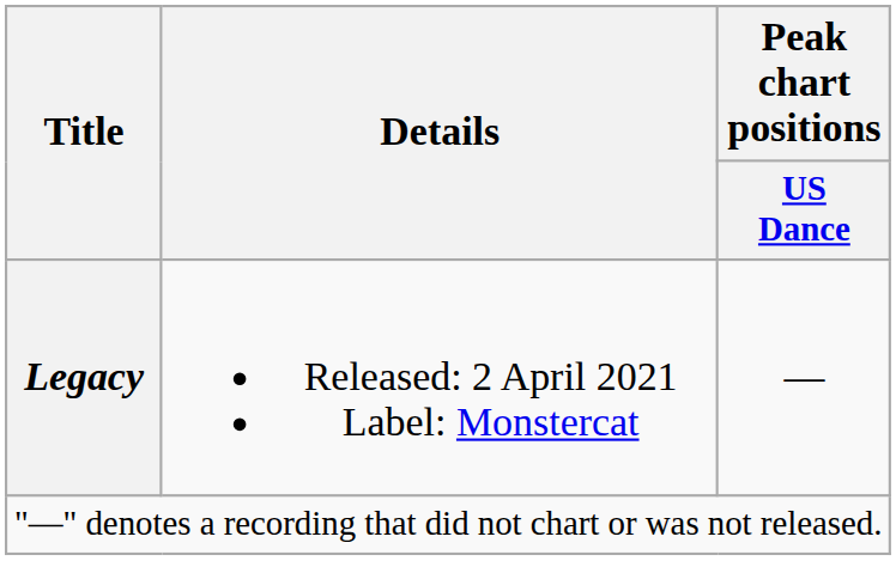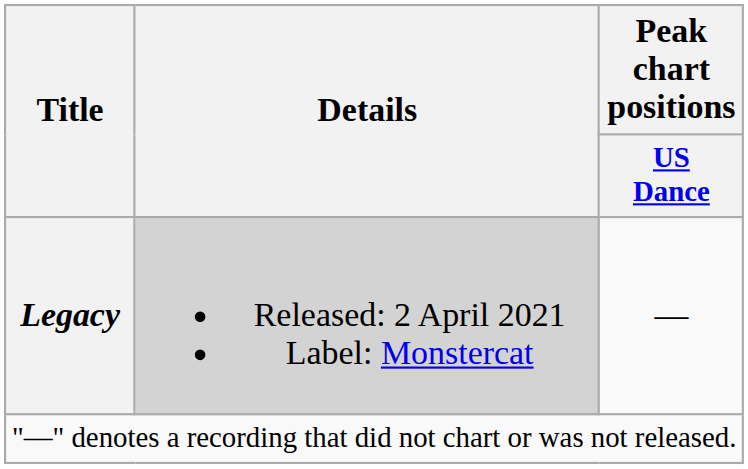Legacy | Details: no background -> lightgrey background
